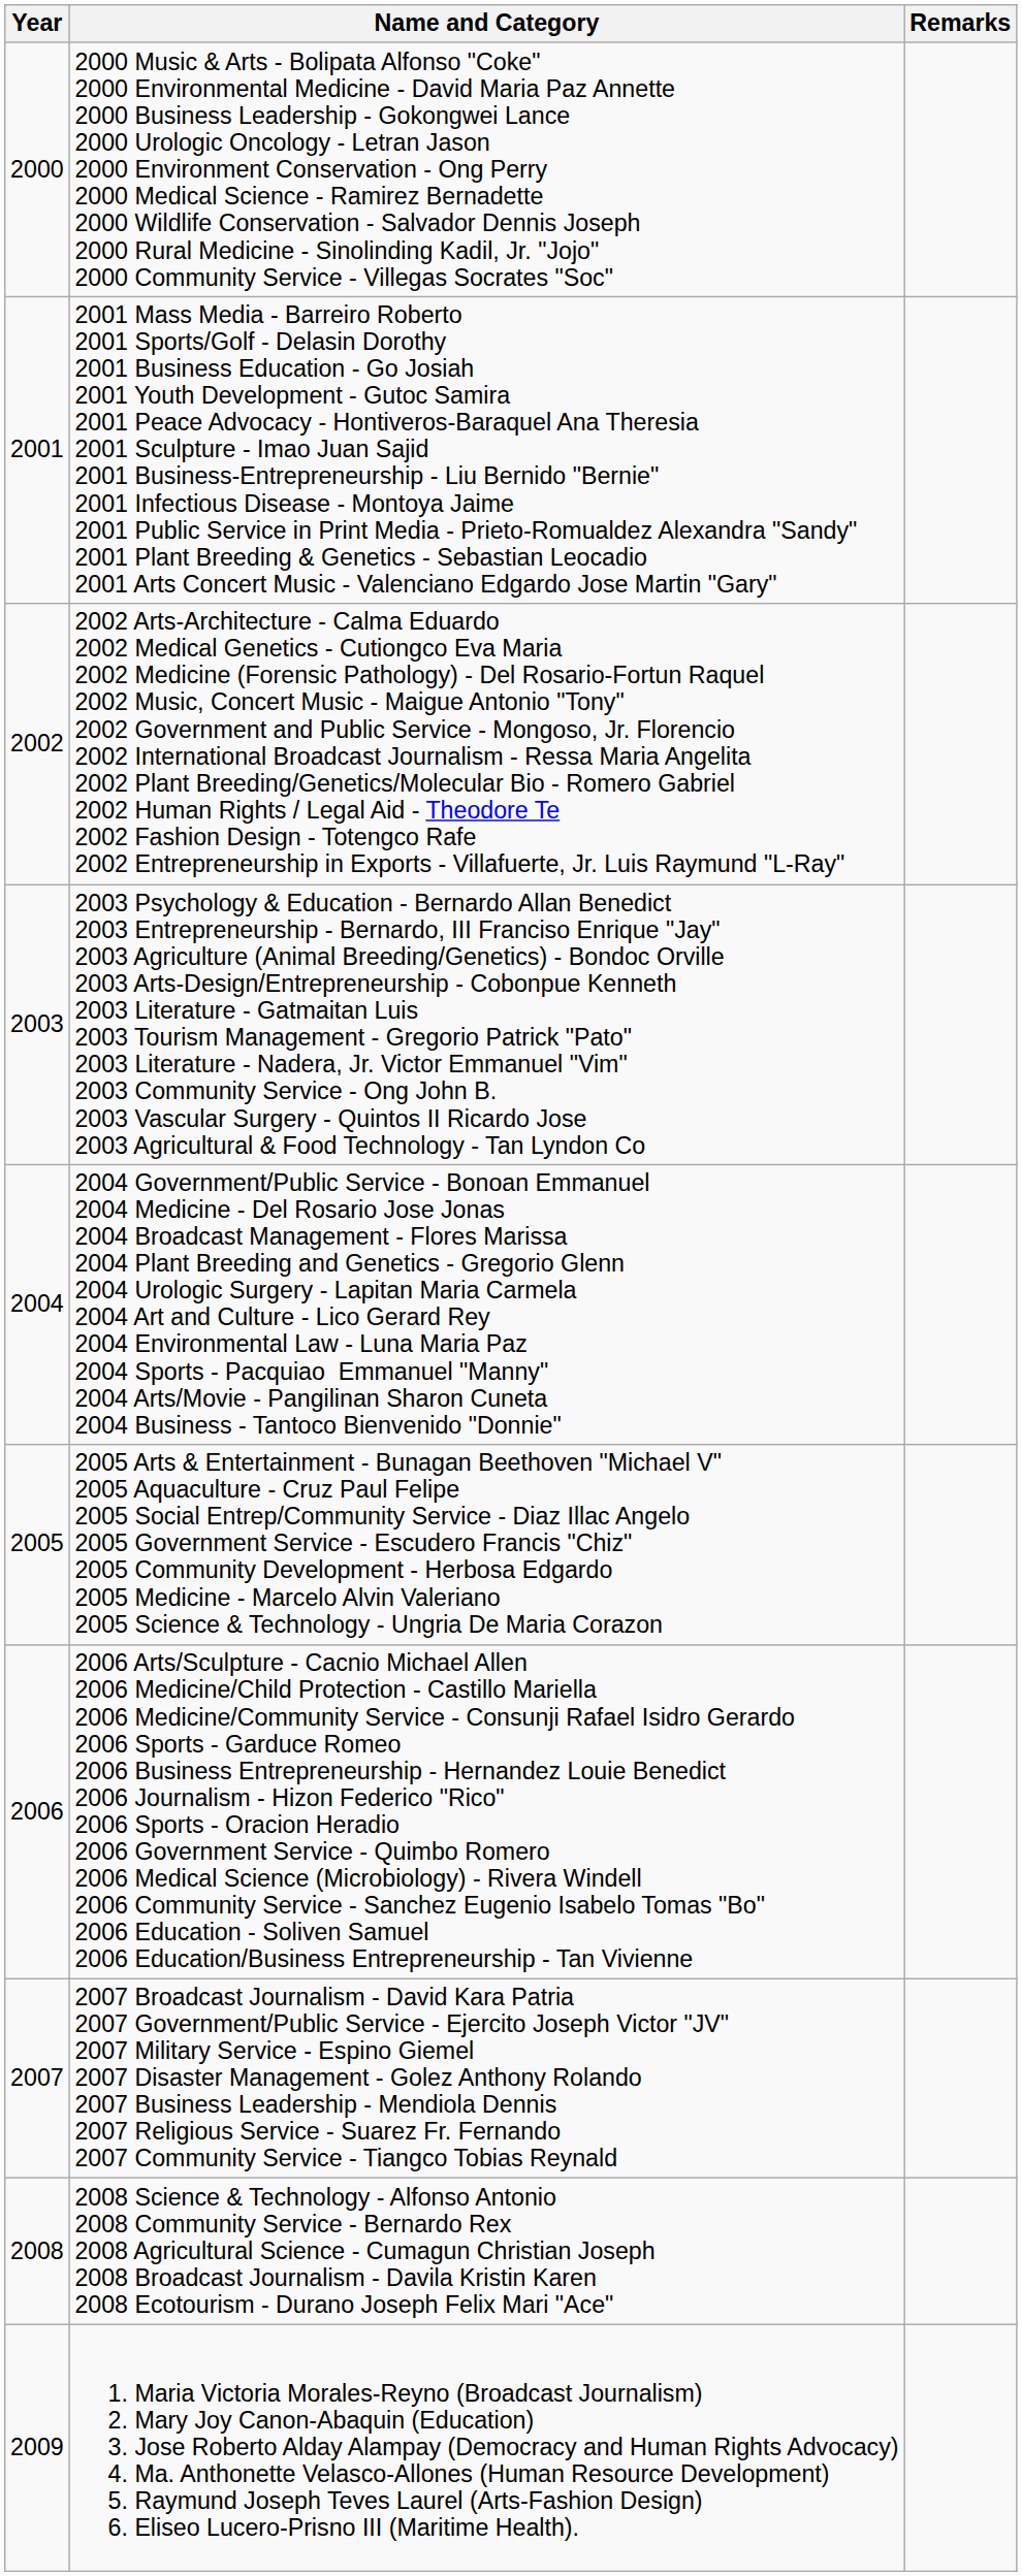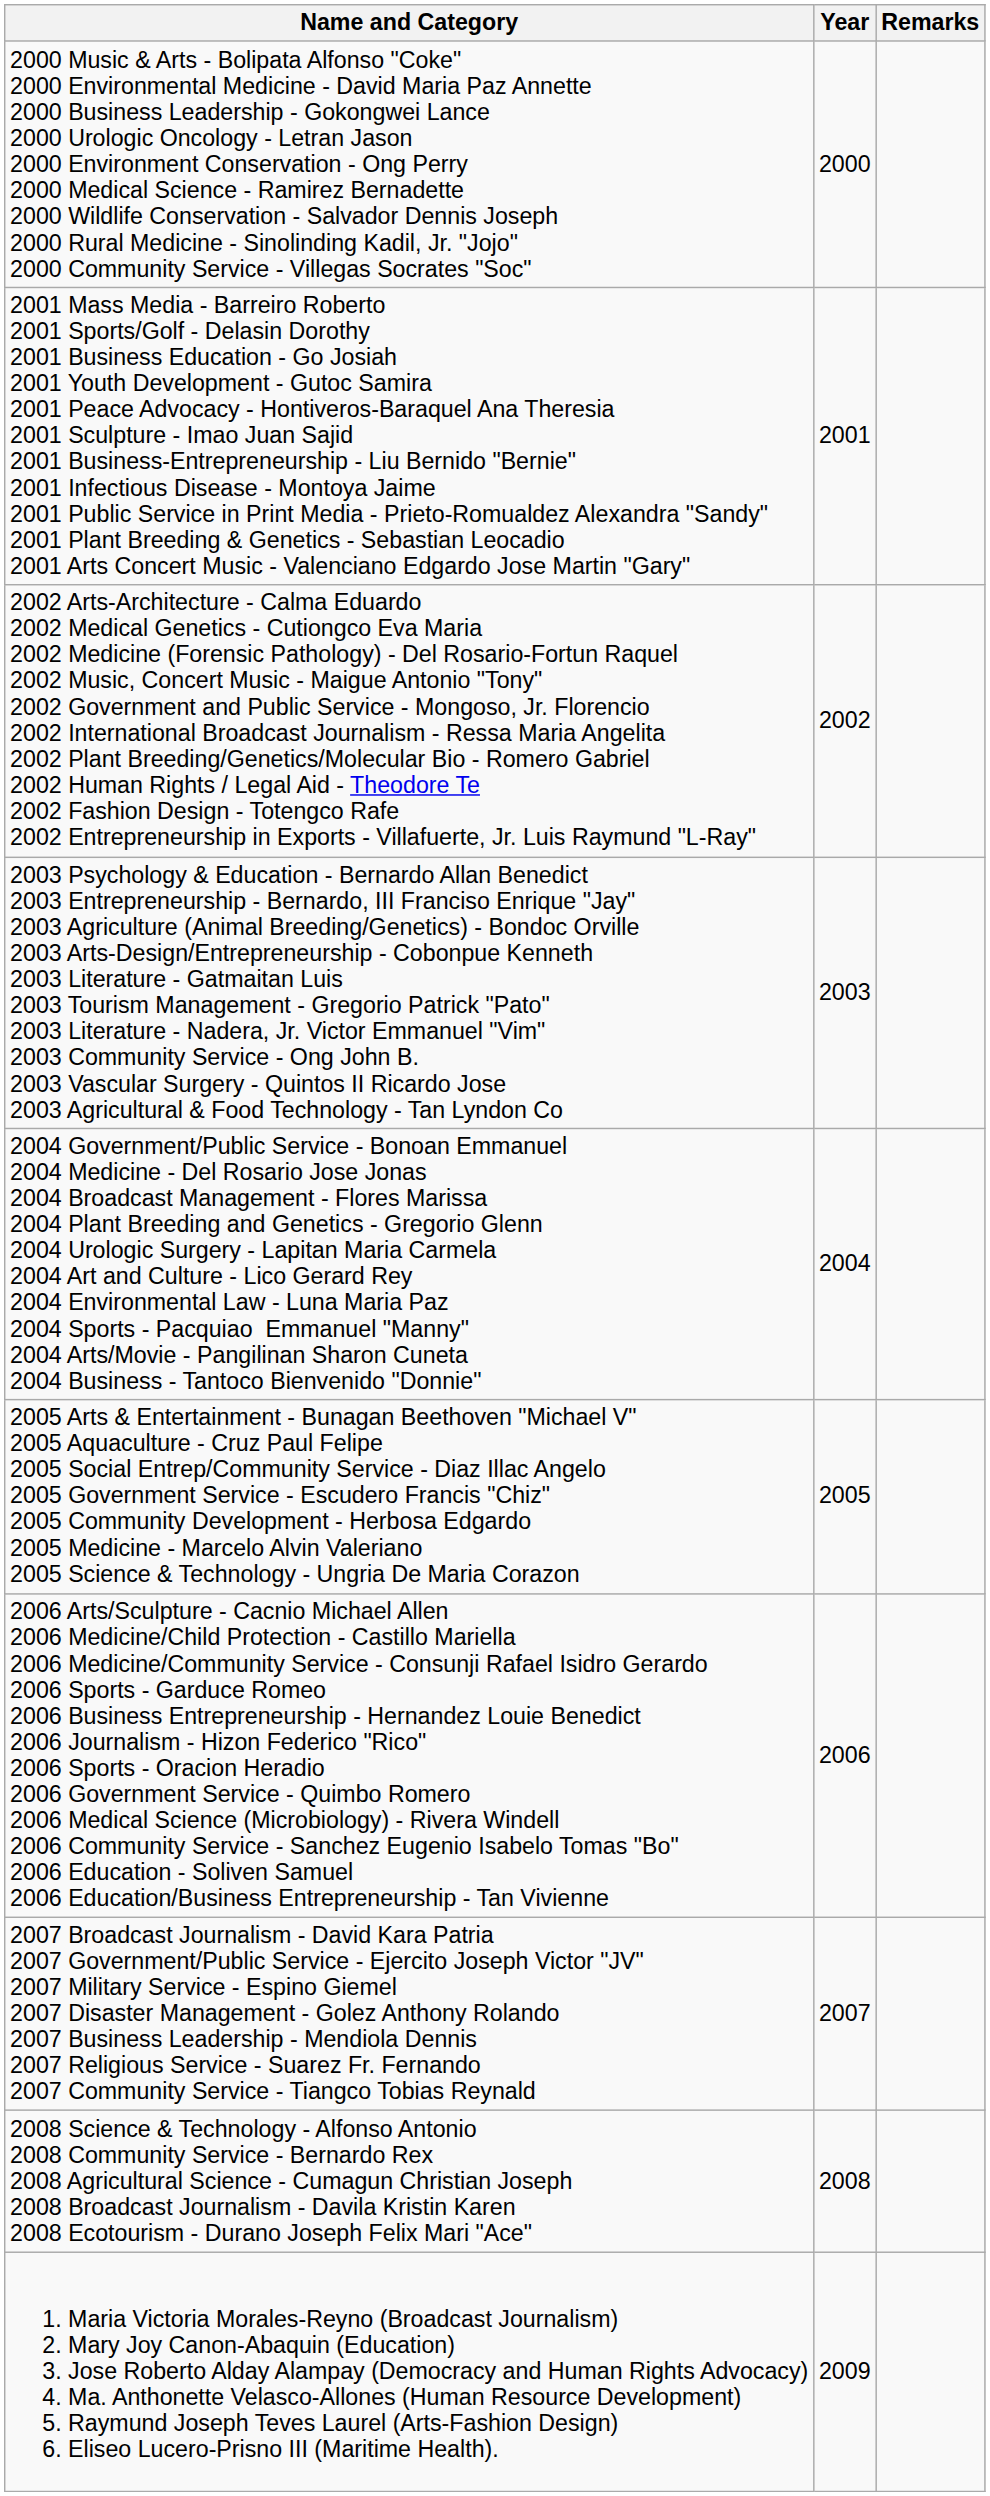columns swapped: Year <-> Name and Category
